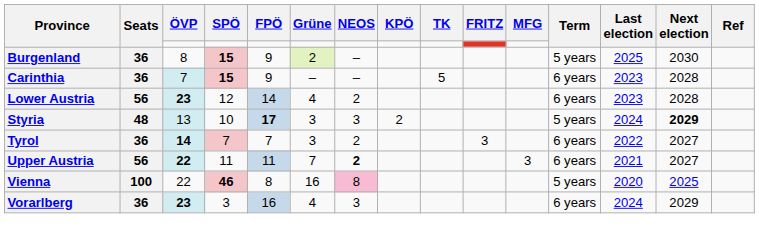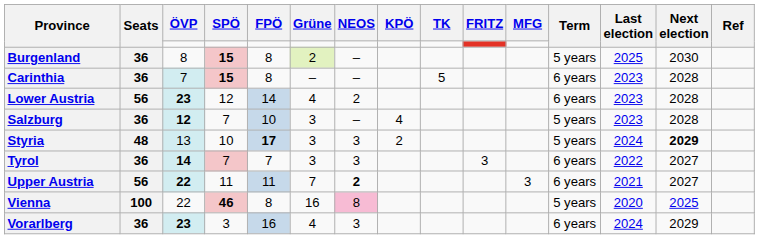Burgenland | FPÖ: 9 -> 8
Carinthia | FPÖ: 9 -> 8
+ row: Salzburg | 36 | 12 | 7 | 10 | 3 | – | 4 | 5 years | 2023 | 2028
Tyrol | NEOS: 2 -> 3
